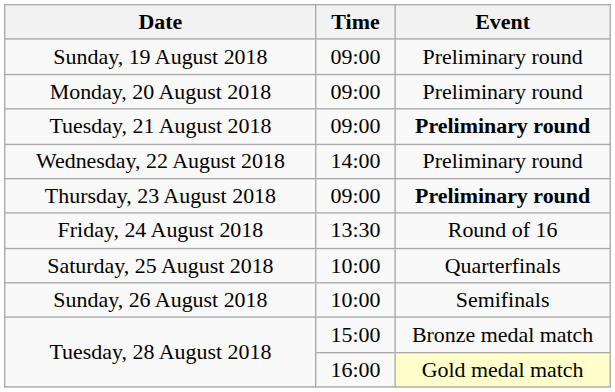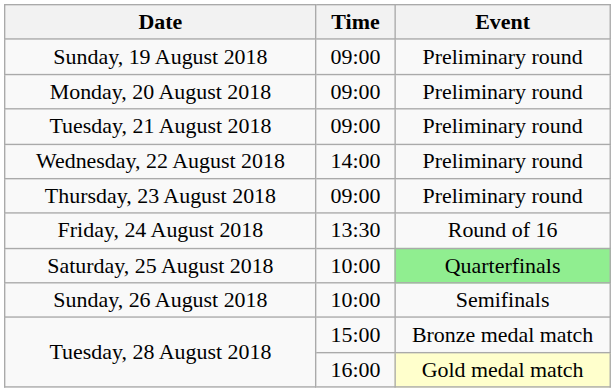Tuesday, 21 August 2018 | Event: bold -> normal
Thursday, 23 August 2018 | Event: bold -> normal
Saturday, 25 August 2018 | Event: no background -> lightgreen background
